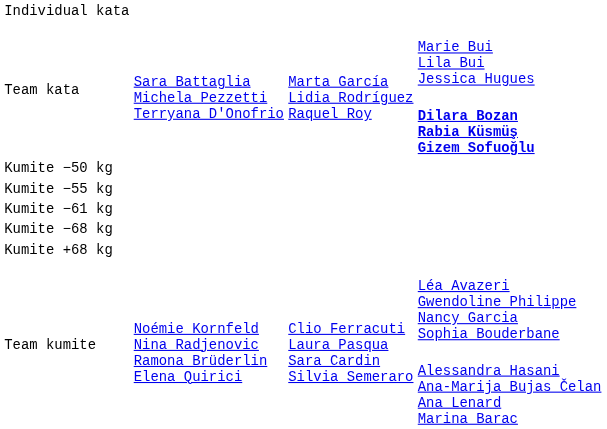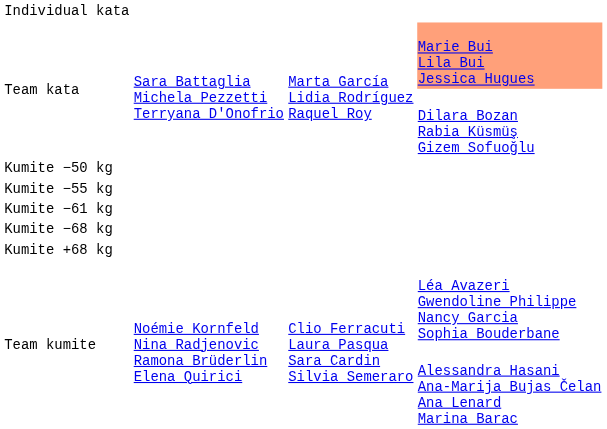Team kata / Marie Bui Lila Bui Jessica Hugues | column 4: no background -> lightsalmon background
Team kata / Dilara Bozan Rabia Küsmüş Gizem Sofuoğlu | column 4: bold -> normal
